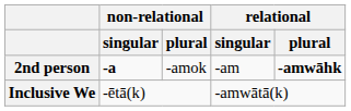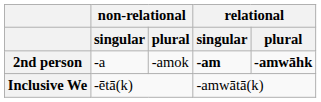2nd person | non-relational / singular: bold -> normal
2nd person | relational / singular: normal -> bold
